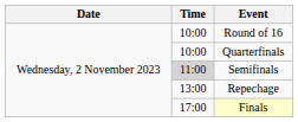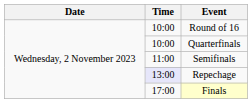Semifinals | Time: lightgrey background -> no background
Repechage | Time: no background -> lavender background
